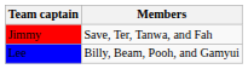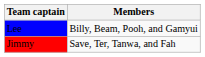rows swapped: Jimmy <-> Lee
